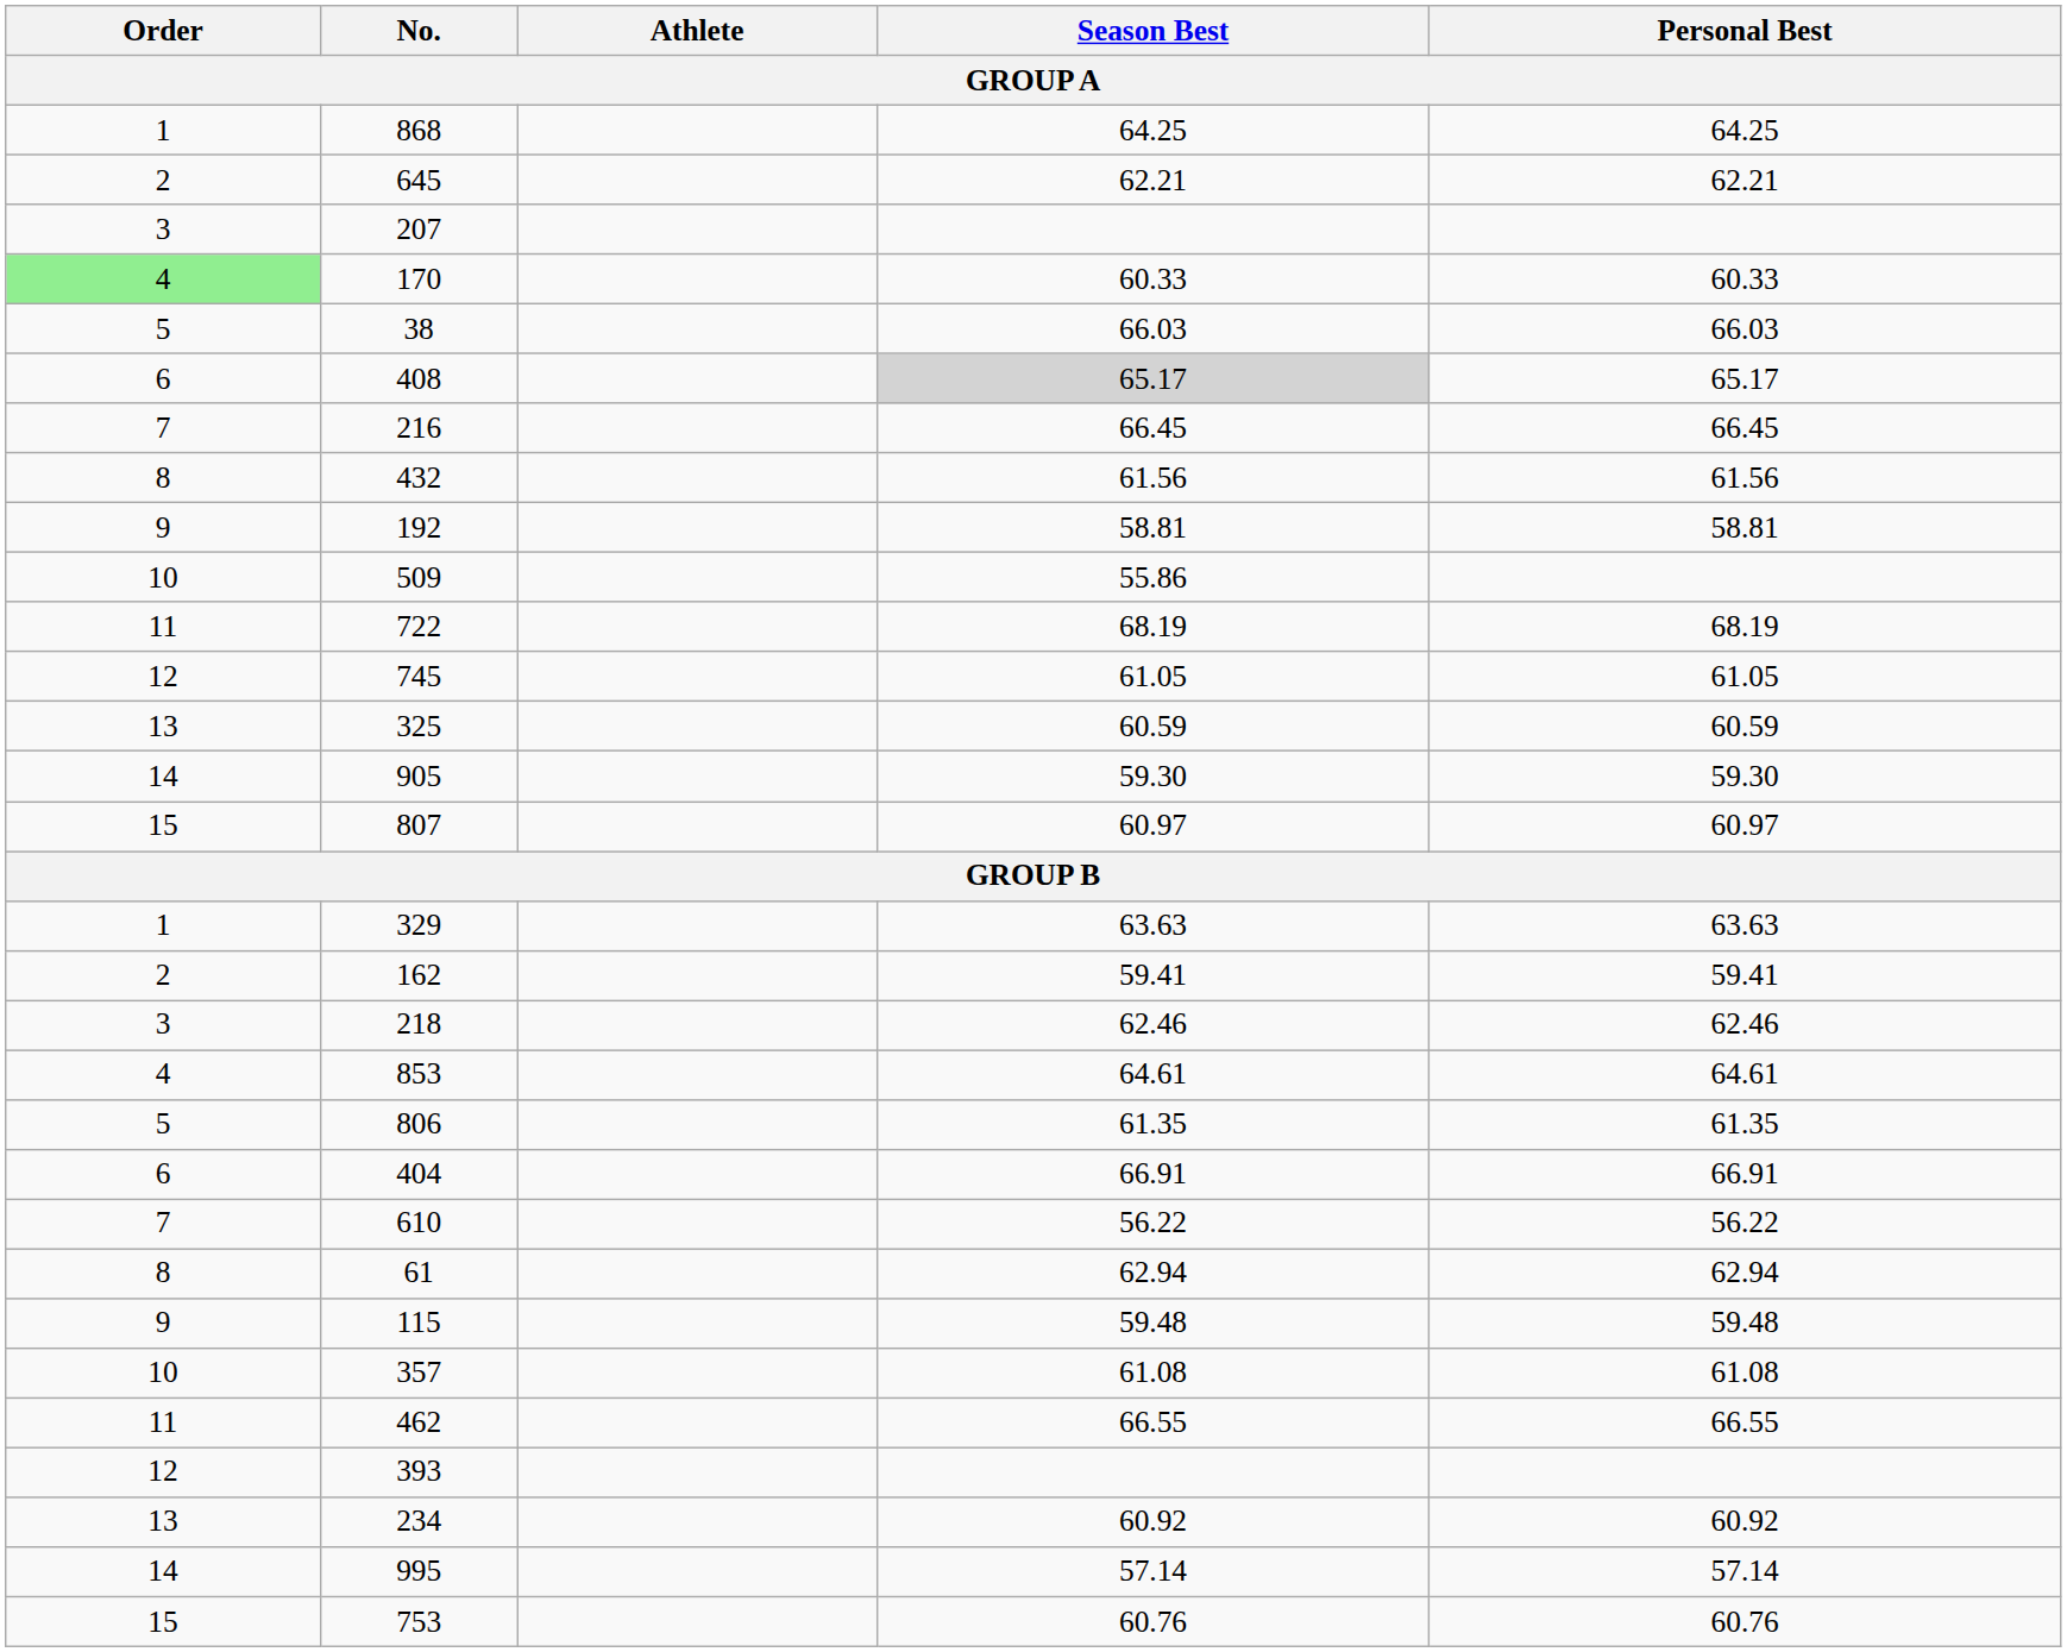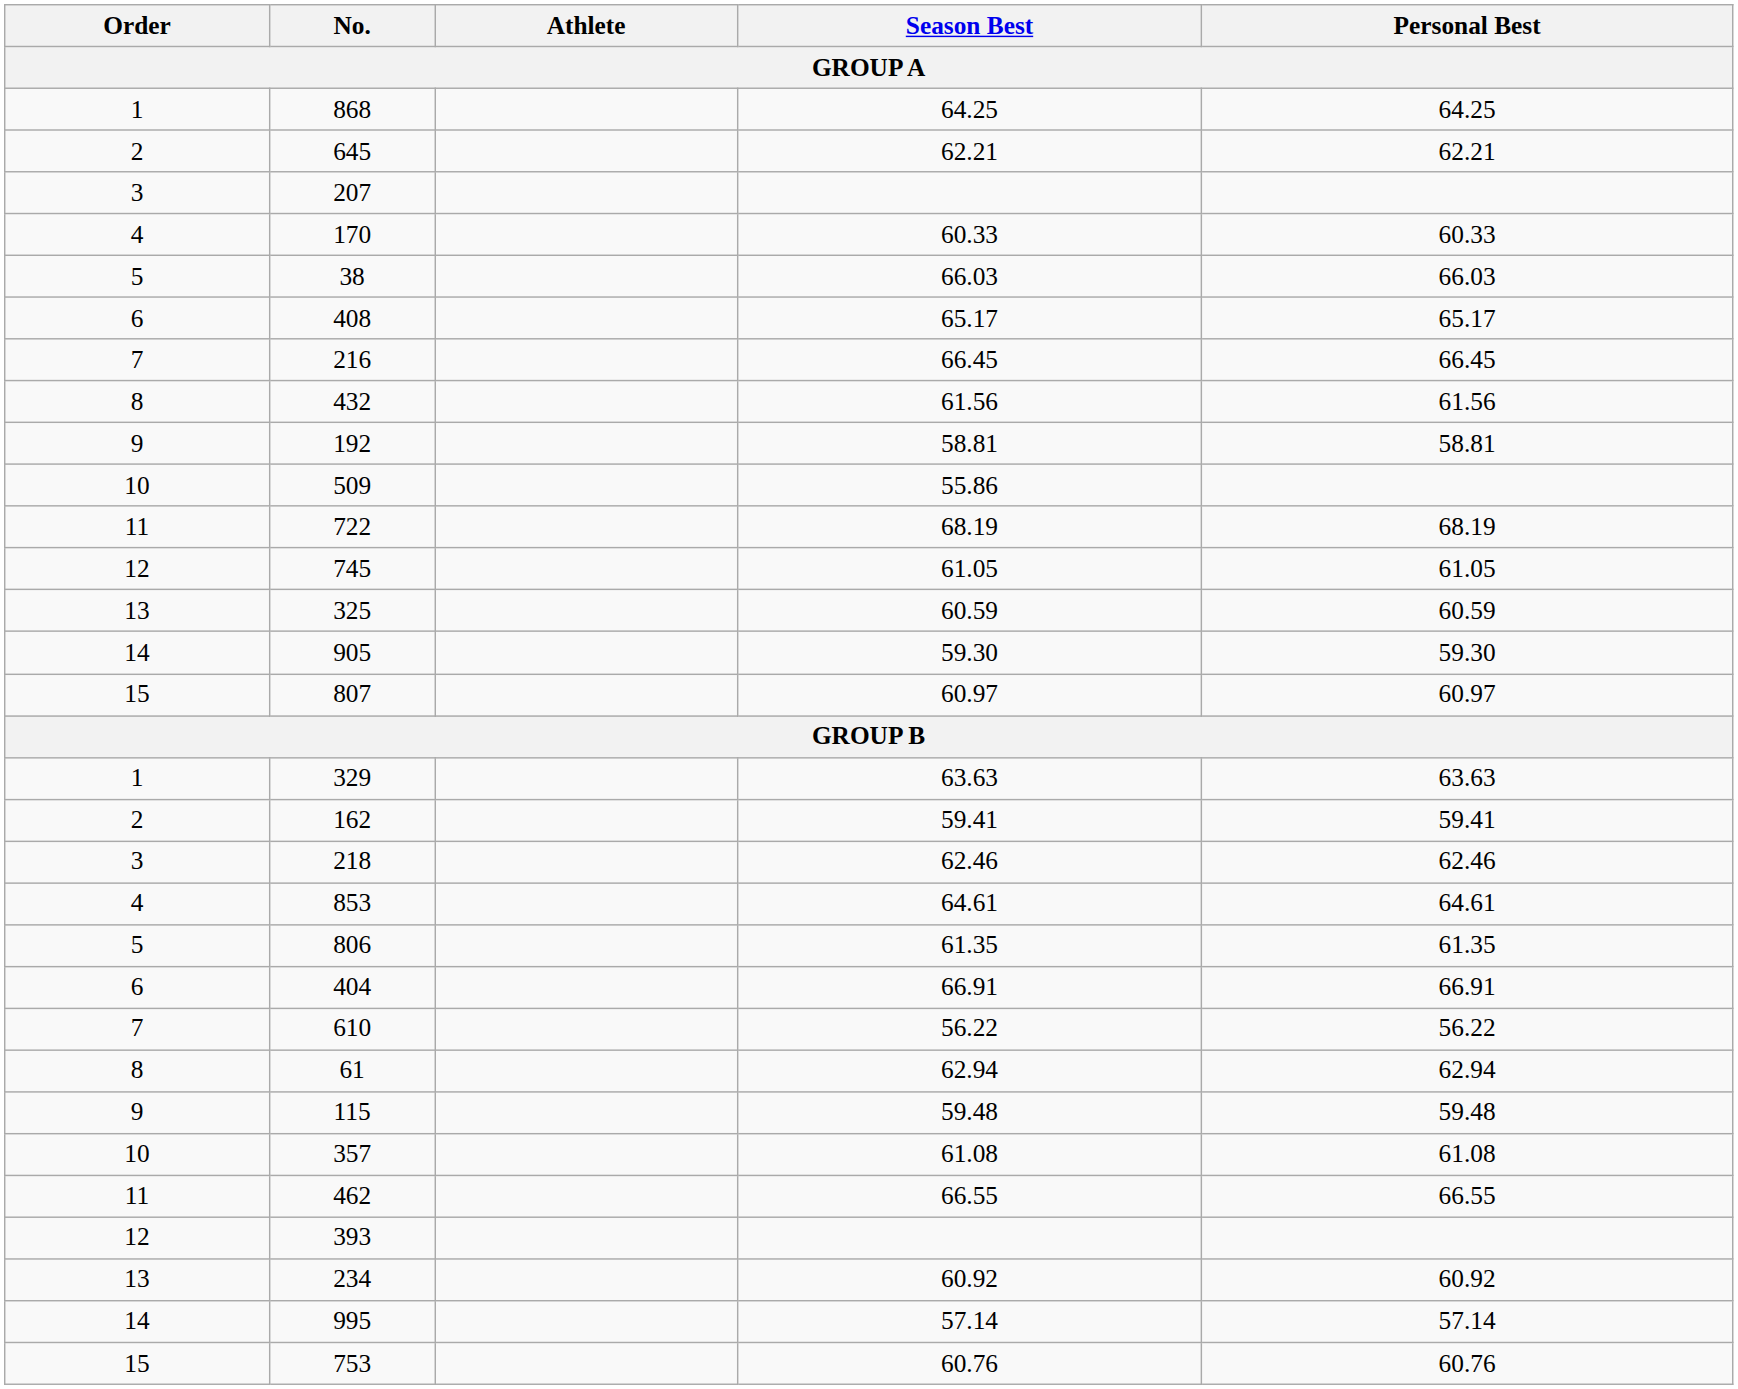170 | Order: lightgreen background -> no background
408 | Season Best: lightgrey background -> no background
